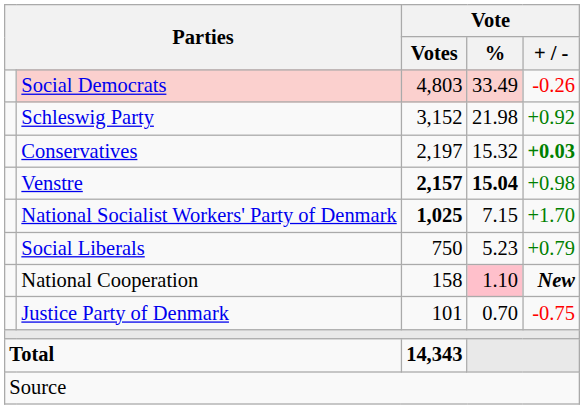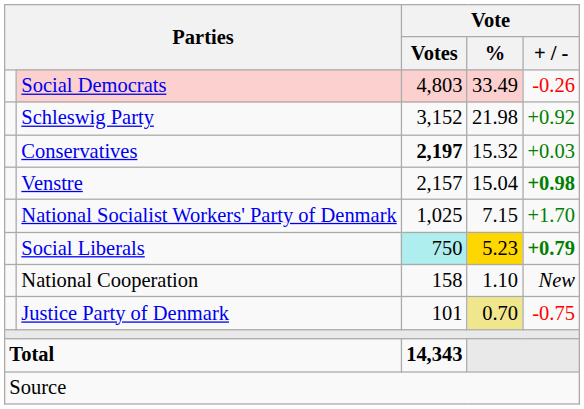Conservatives | Vote / Votes: normal -> bold
Conservatives | Vote / + / -: bold -> normal
Venstre | Vote / Votes: bold -> normal
Venstre | Vote / %: bold -> normal
Venstre | Vote / + / -: normal -> bold
National Socialist Workers' Party of Denmark | Vote / Votes: bold -> normal
Social Liberals | Vote / Votes: no background -> paleturquoise background
Social Liberals | Vote / %: no background -> gold background
Social Liberals | Vote / + / -: normal -> bold
National Cooperation | Vote / %: pink background -> no background
National Cooperation | Vote / + / -: bold -> normal
Justice Party of Denmark | Vote / %: no background -> khaki background
